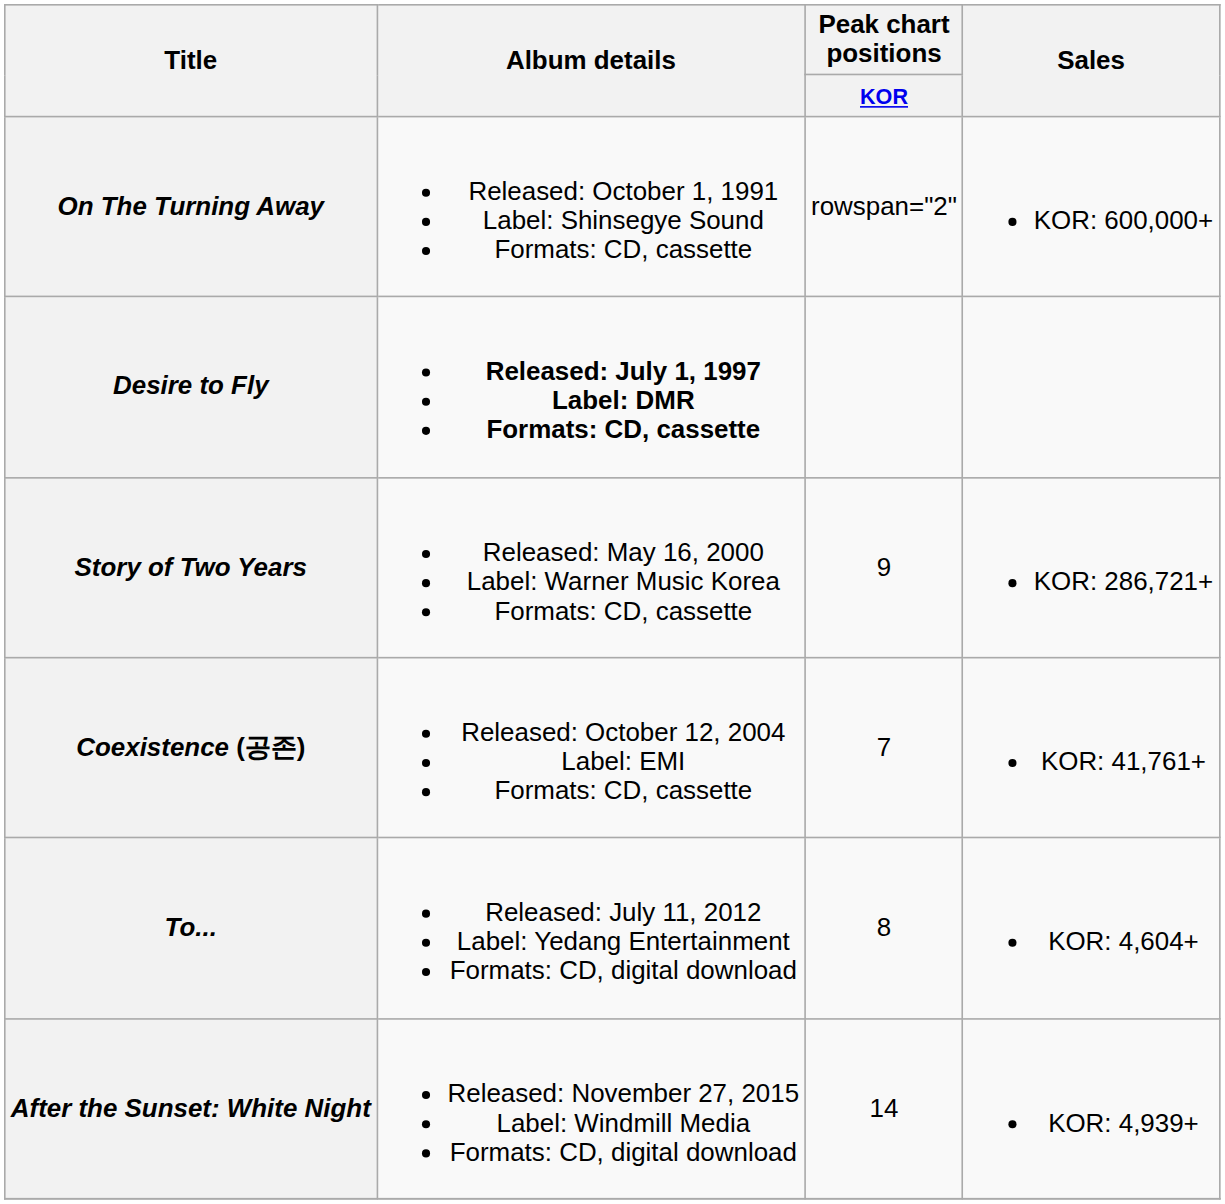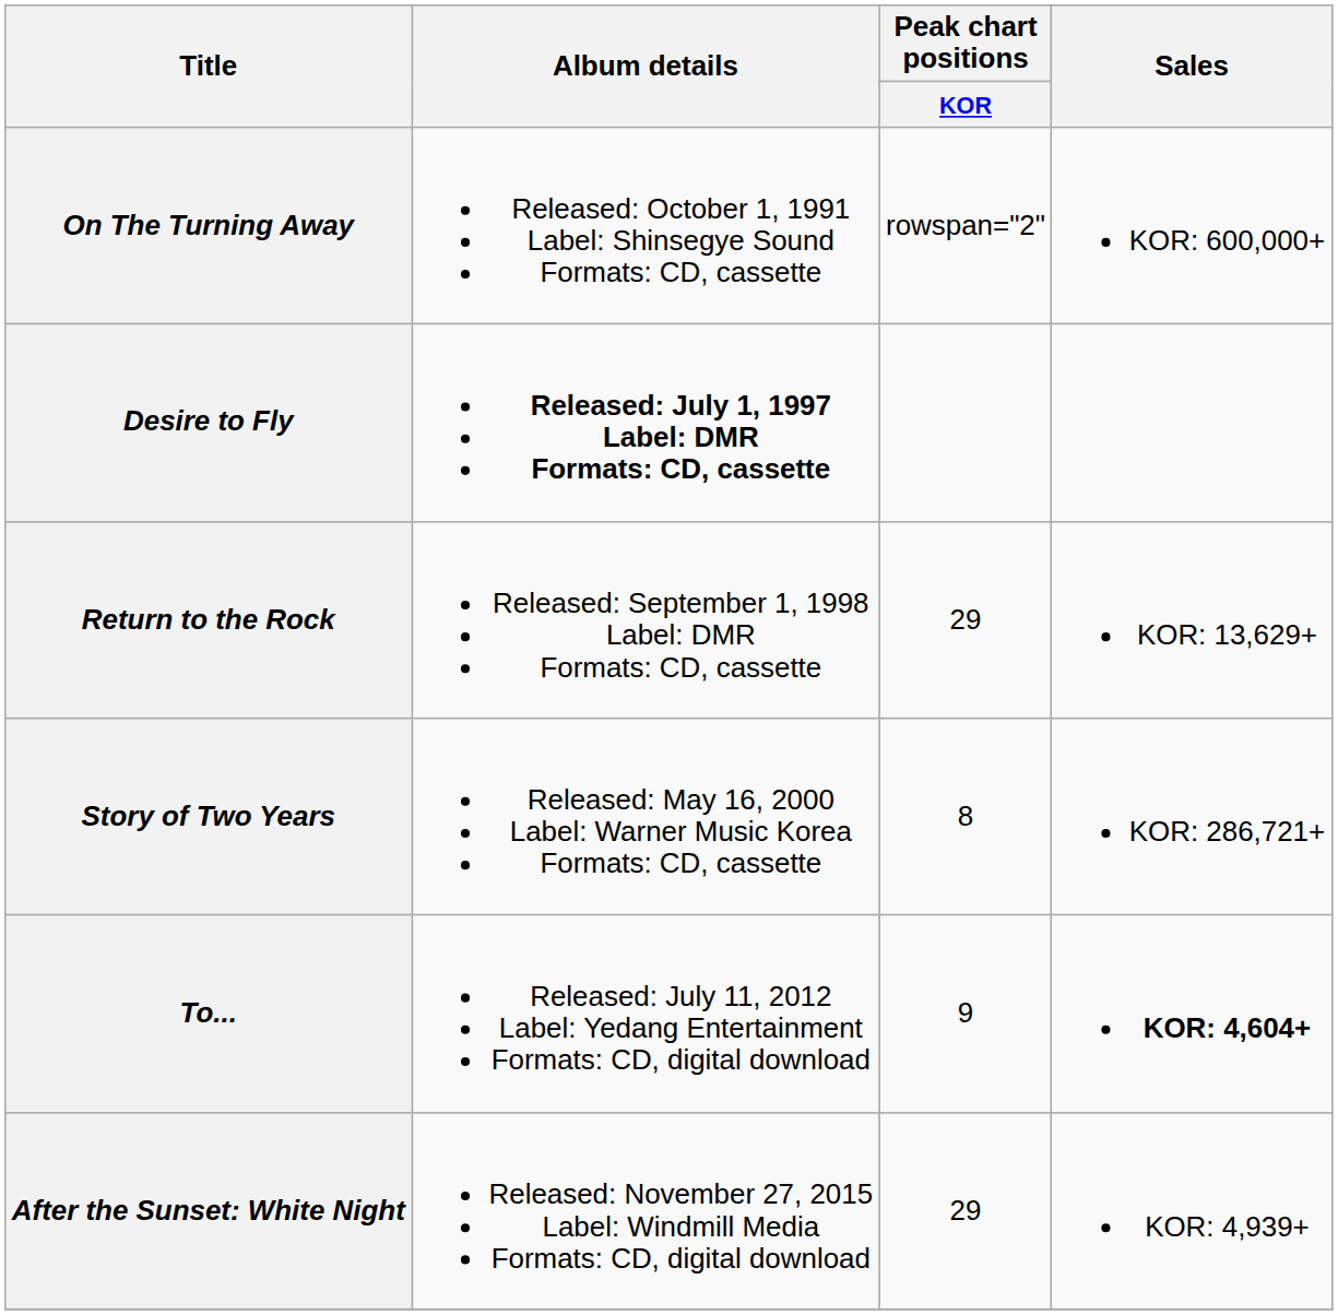+ row: Return to the Rock | Released: September 1, 1998 Label: DMR Formats: CD, cassette | 29 | KOR: 13,629+
Story of Two Years | Peak chart positions / KOR: 9 -> 8
- row: Coexistence (공존) | Released: October 12, 2004 Label: EMI Formats: CD, cassette | 7 | KOR: 41,761+
To... | Peak chart positions / KOR: 8 -> 9
To... | Sales: normal -> bold
After the Sunset: White Night | Peak chart positions / KOR: 14 -> 29
